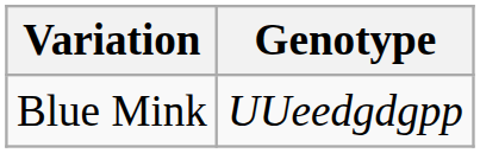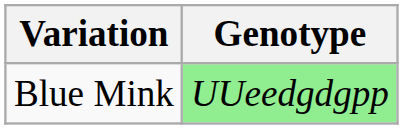Blue Mink | Genotype: no background -> lightgreen background
